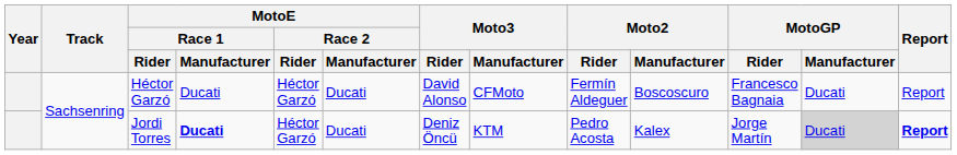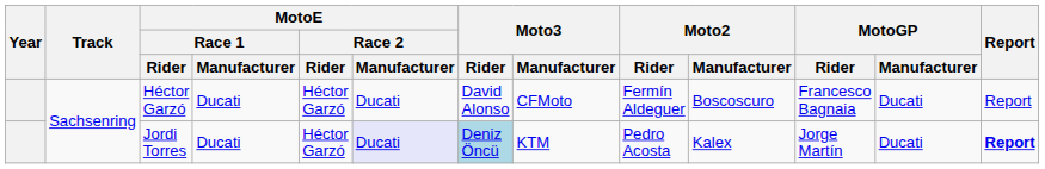Jordi Torres | MotoE / Race 1 / Manufacturer: bold -> normal
Jordi Torres | MotoE / Race 2 / Manufacturer: no background -> lavender background
Jordi Torres | Moto3 / Rider: no background -> lightblue background
Jordi Torres | MotoGP / Manufacturer: lightgrey background -> no background
